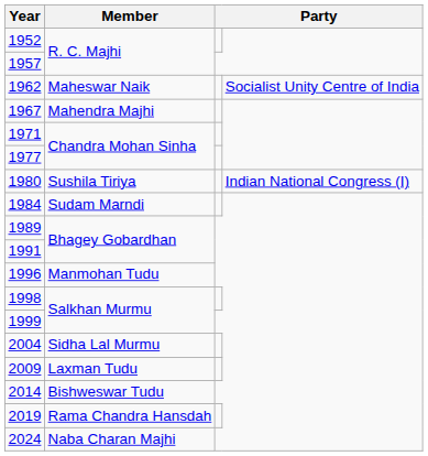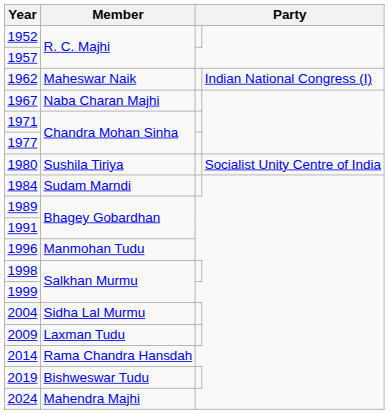1962 | column 4: Socialist Unity Centre of India -> Indian National Congress (I)
1967 | Member: Mahendra Majhi -> Naba Charan Majhi
1980 | column 4: Indian National Congress (I) -> Socialist Unity Centre of India
2014 | Member: Bishweswar Tudu -> Rama Chandra Hansdah
2019 | Member: Rama Chandra Hansdah -> Bishweswar Tudu
2024 | Member: Naba Charan Majhi -> Mahendra Majhi
